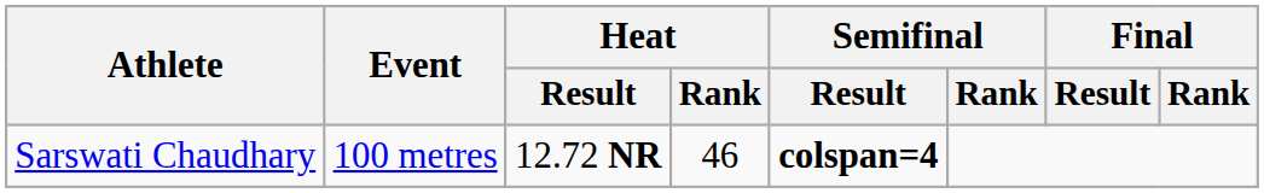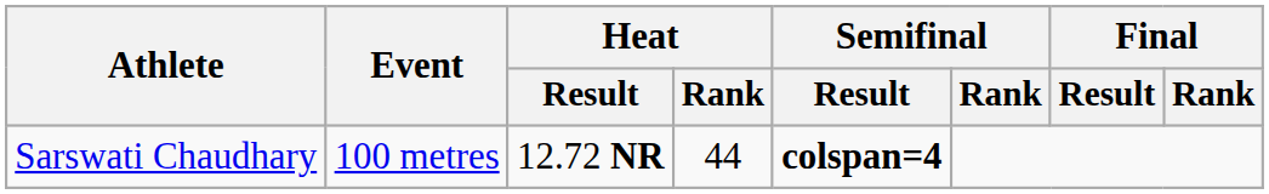Sarswati Chaudhary | Heat / Rank: 46 -> 44
